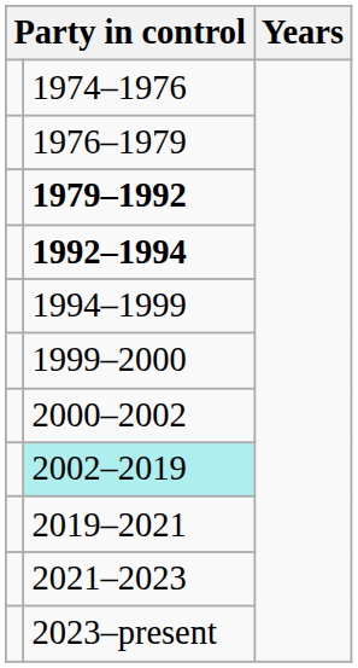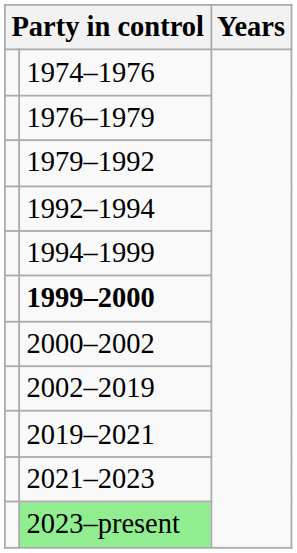1979–1992 | column 2: bold -> normal
1992–1994 | column 2: bold -> normal
1999–2000 | column 2: normal -> bold
2002–2019 | column 2: paleturquoise background -> no background
2023–present | column 2: no background -> lightgreen background
